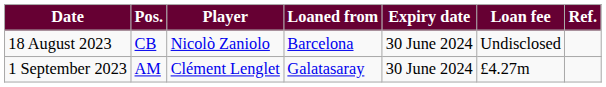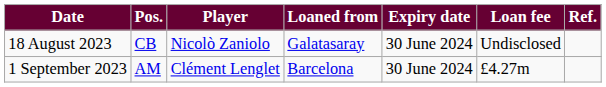18 August 2023 | Loaned from: Barcelona -> Galatasaray
1 September 2023 | Loaned from: Galatasaray -> Barcelona
